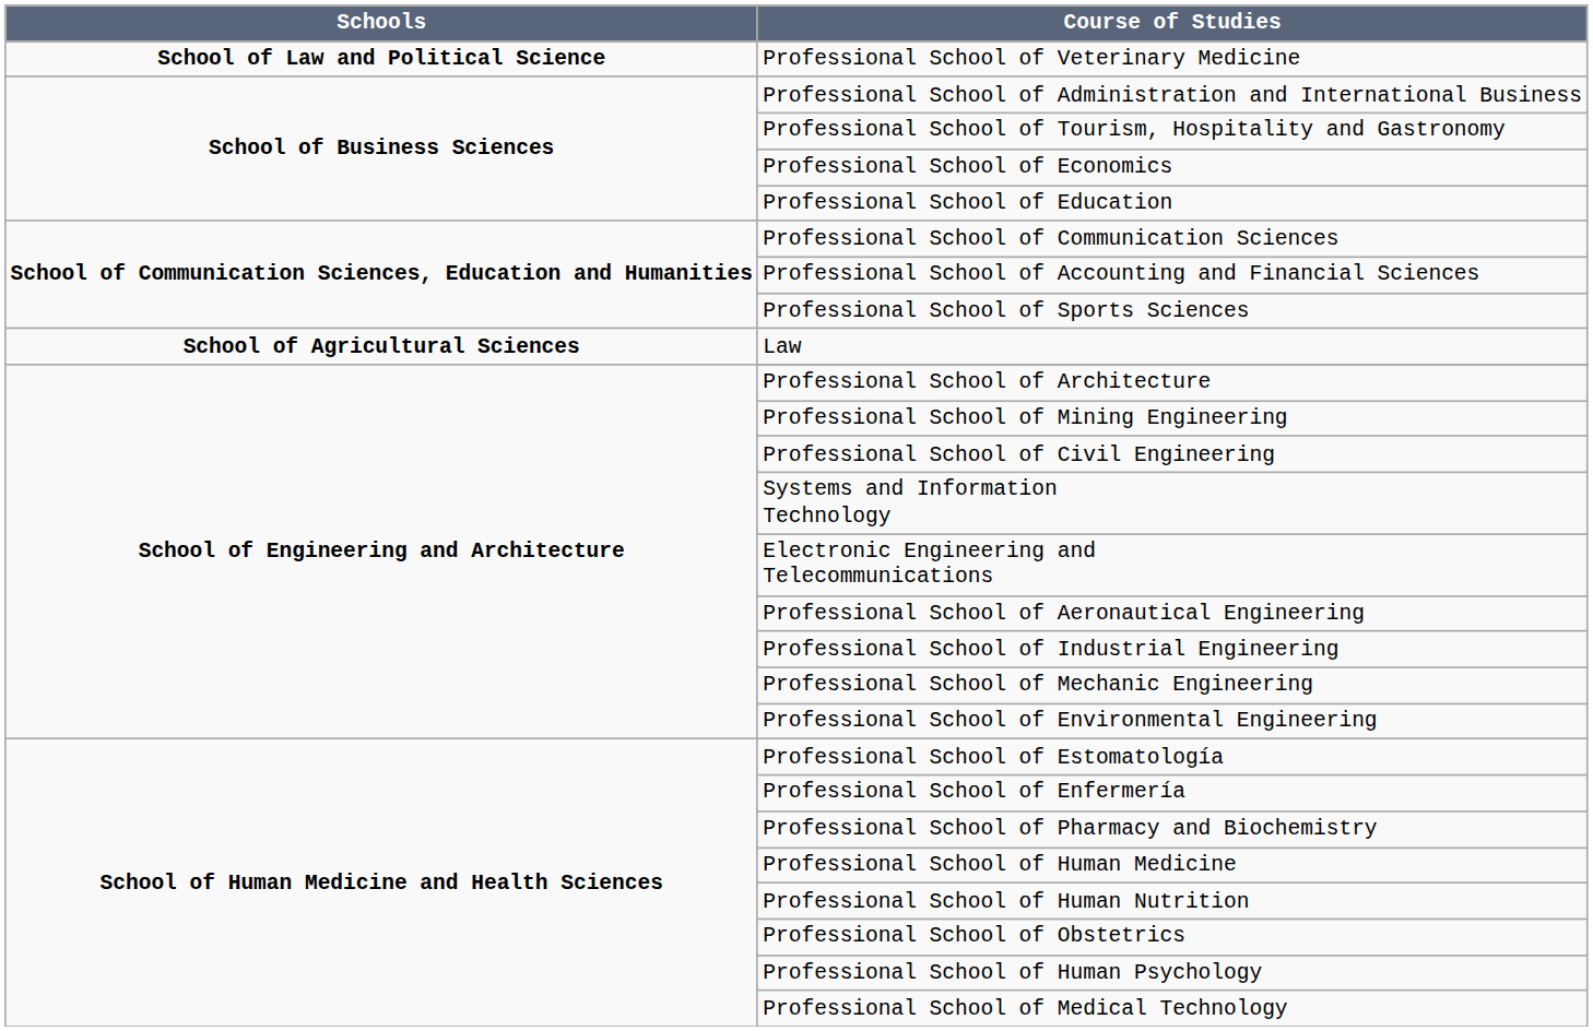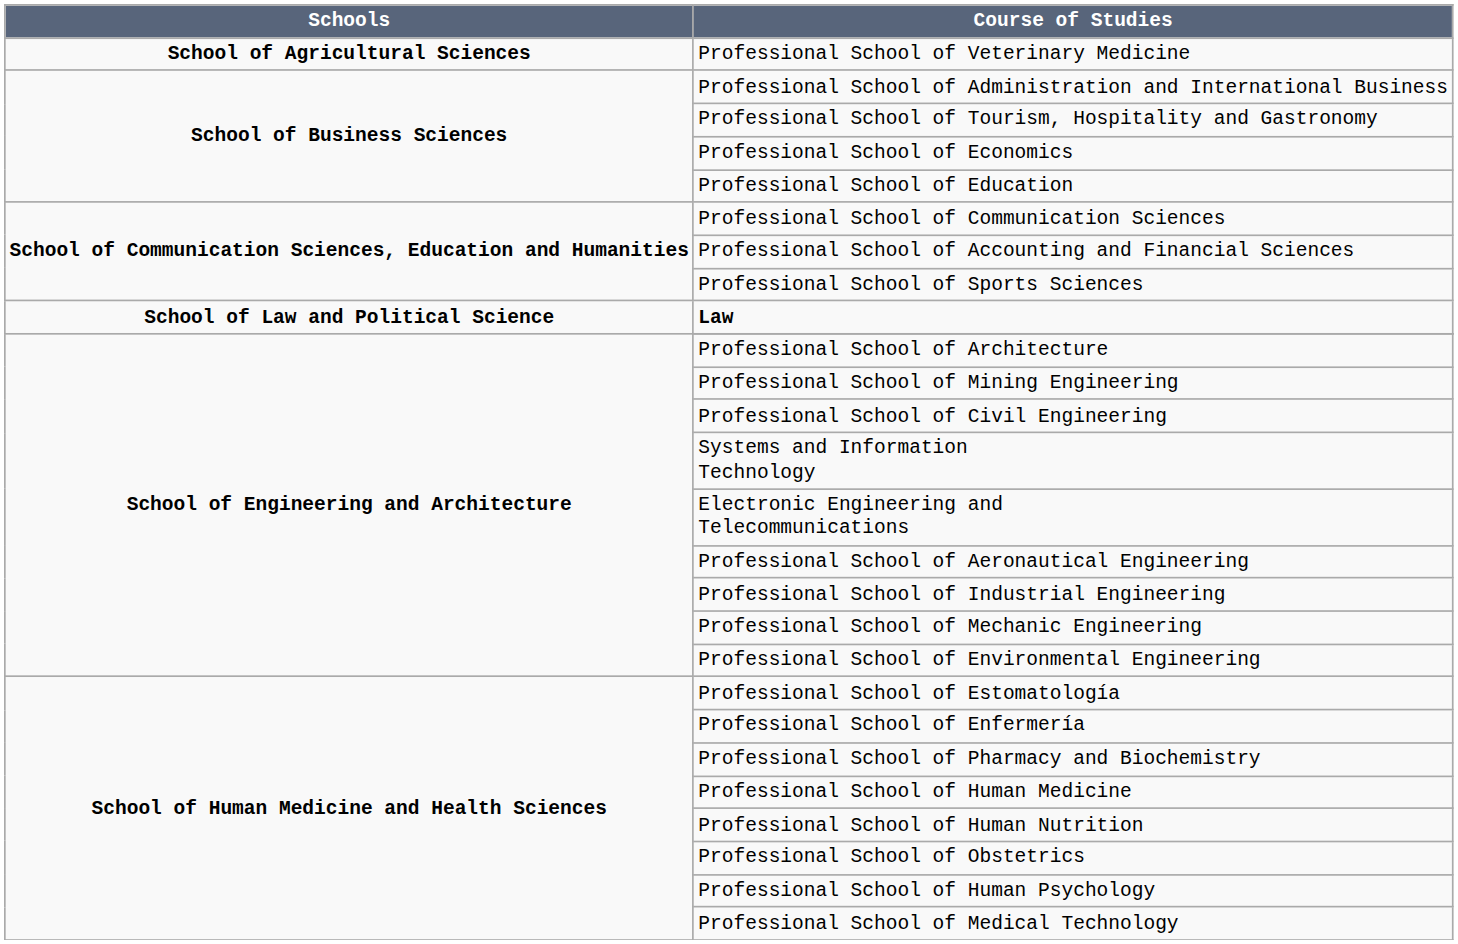row 2 | Schools: School of Law and Political Science -> School of Agricultural Sciences
row 10 | Schools: School of Agricultural Sciences -> School of Law and Political Science
row 10 | Course of Studies: normal -> bold
